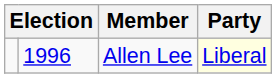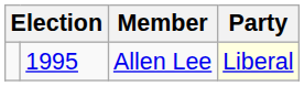Allen Lee | column 2: 1996 -> 1995
